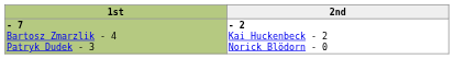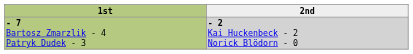- 7 Bartosz Zmarzlik - 4 Patryk Dudek - 3 | 2nd: no background -> lightgrey background
